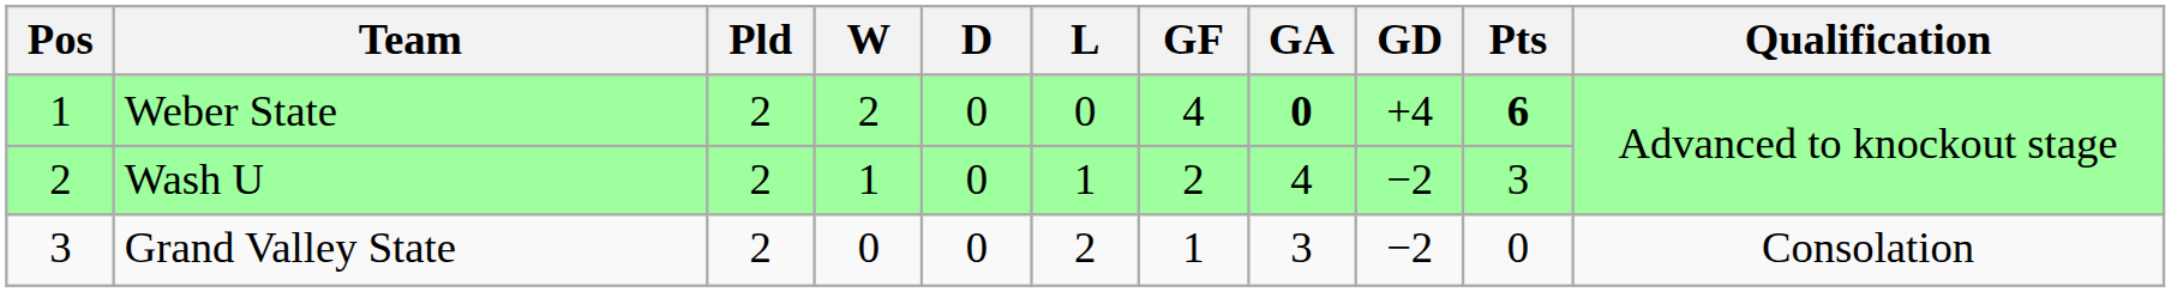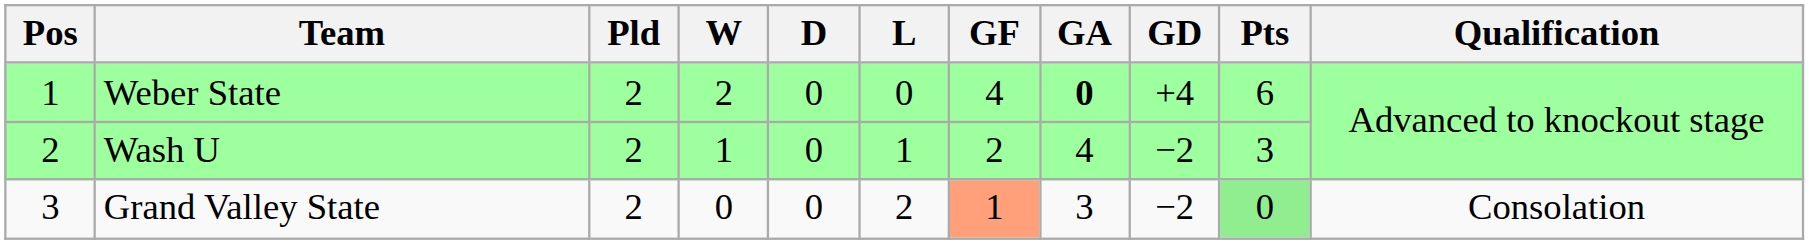Weber State | Pts: bold -> normal
Grand Valley State | GF: no background -> lightsalmon background
Grand Valley State | Pts: no background -> lightgreen background
